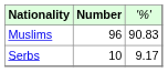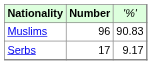Serbs | column 2: 10 -> 17
